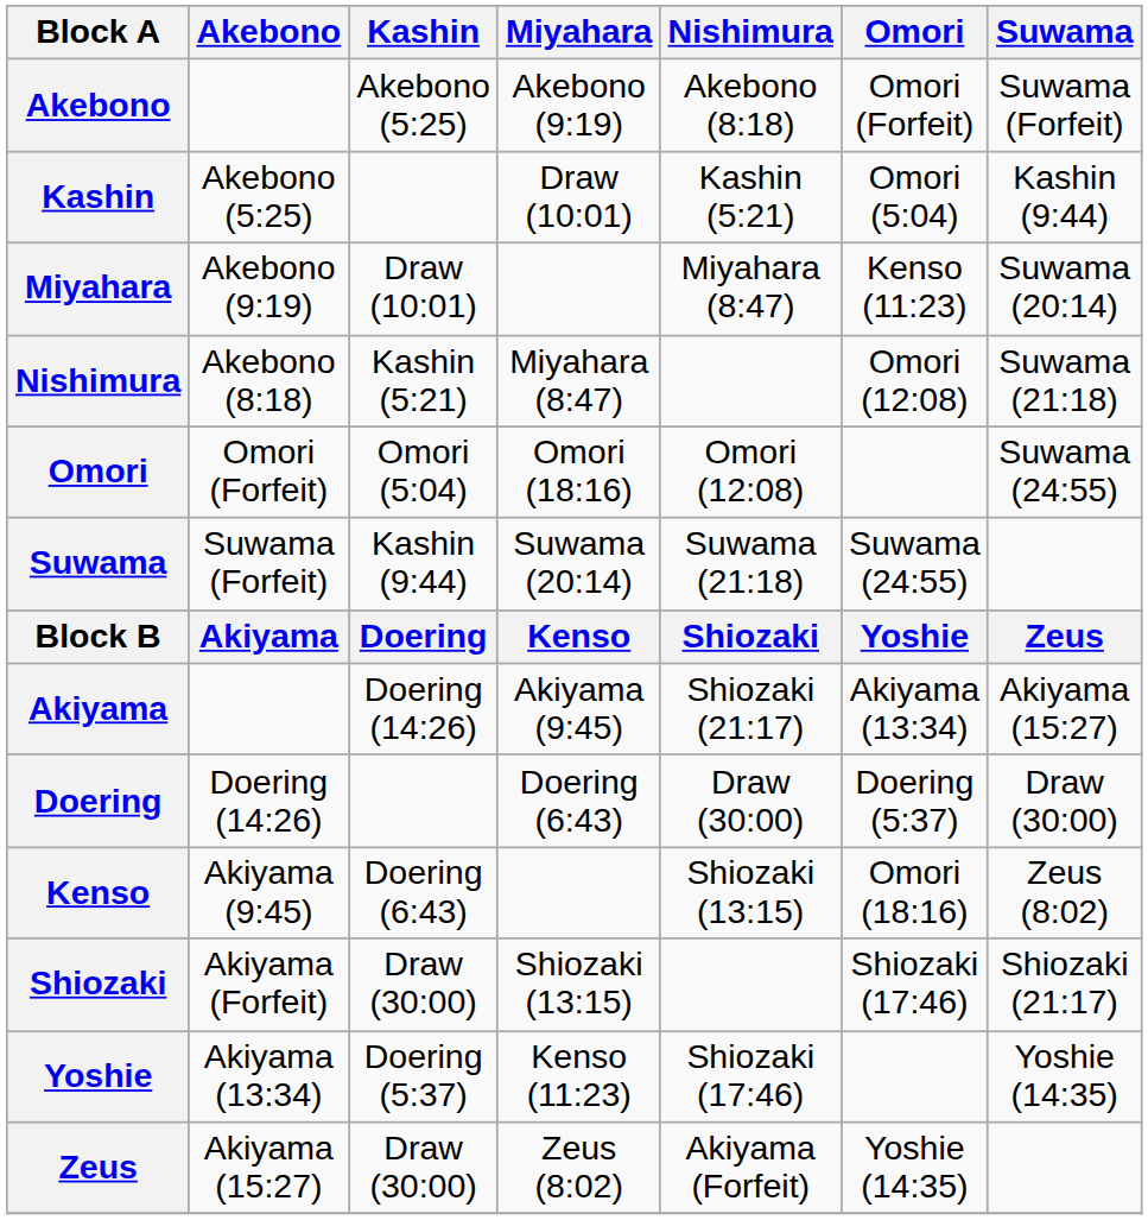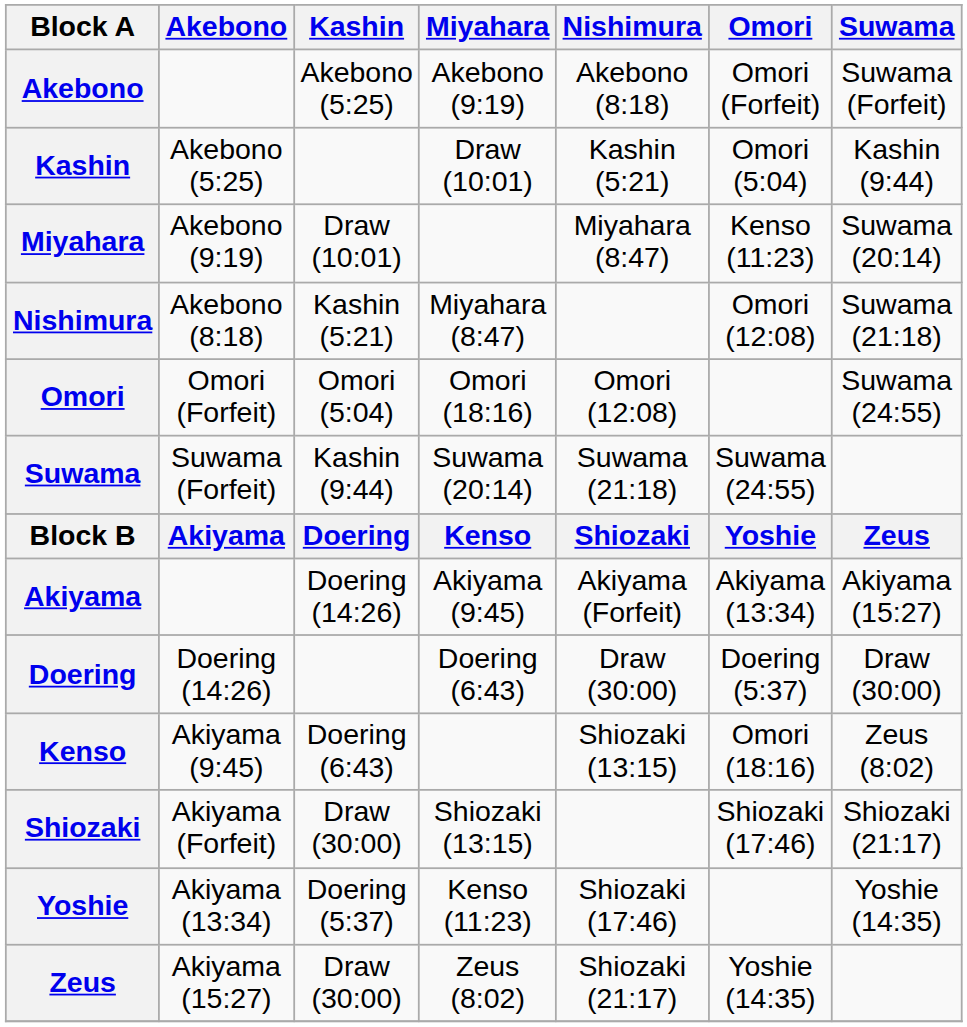row 9 | Nishimura: Shiozaki (21:17) -> Akiyama (Forfeit)
row 14 | Nishimura: Akiyama (Forfeit) -> Shiozaki (21:17)
